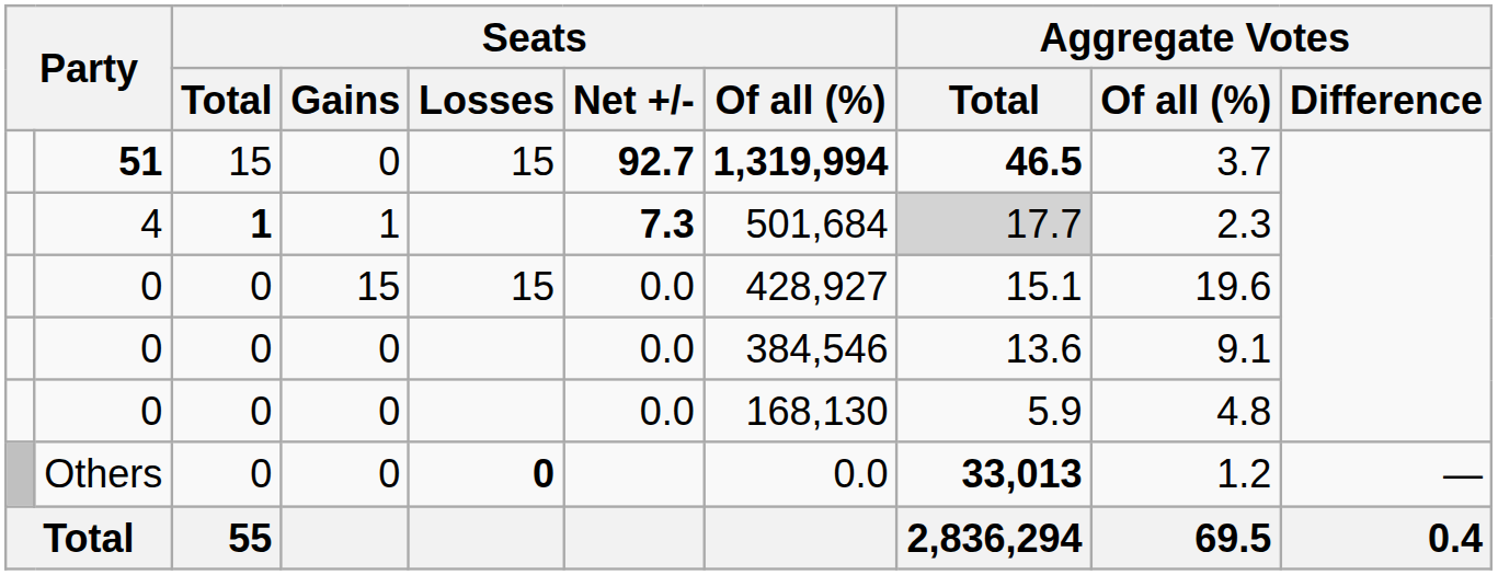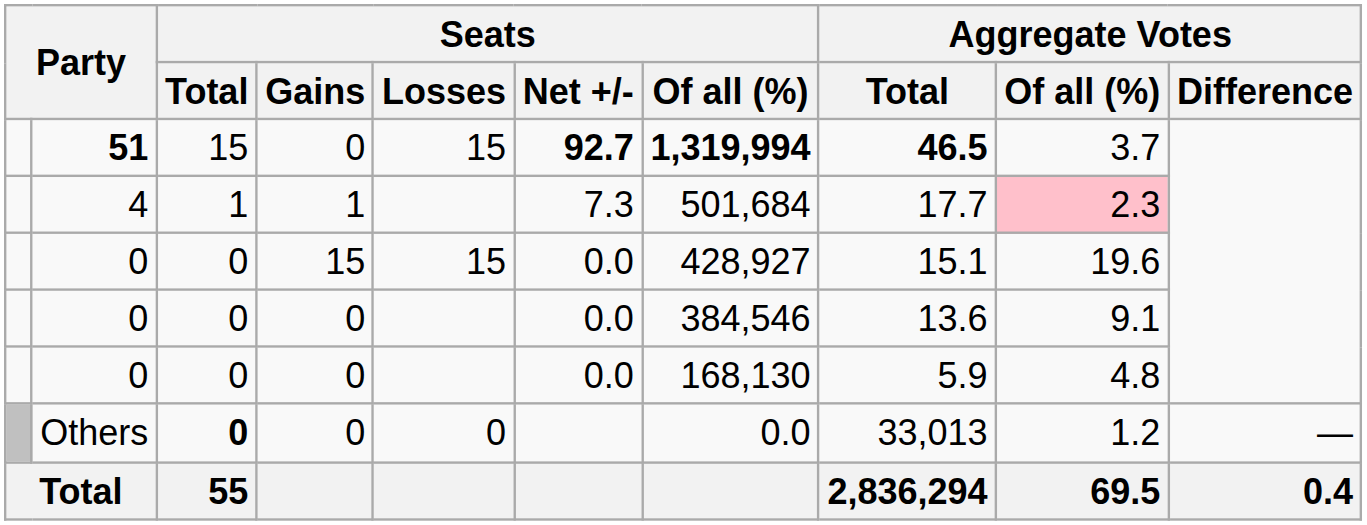4 | Seats / Total: bold -> normal
4 | Seats / Net +/-: bold -> normal
4 | Aggregate Votes / Total: lightgrey background -> no background
4 | Aggregate Votes / Of all (%): no background -> pink background
Others | Seats / Total: normal -> bold
Others | Seats / Losses: bold -> normal
Others | Aggregate Votes / Total: bold -> normal
